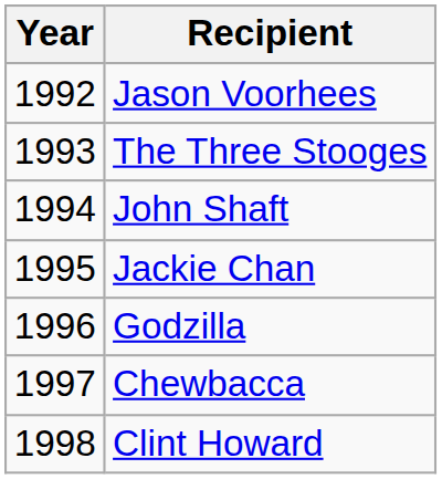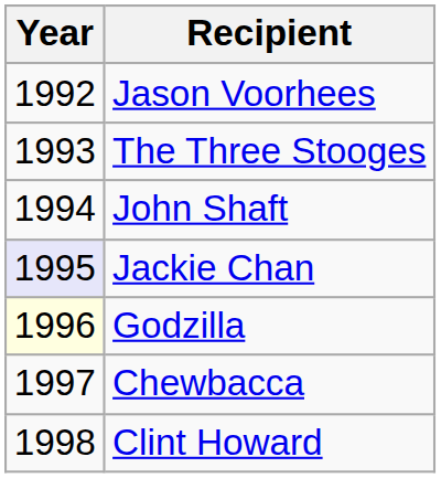Jackie Chan | Year: no background -> lavender background
Godzilla | Year: no background -> lightyellow background
